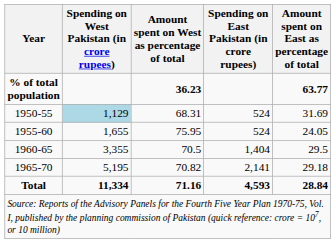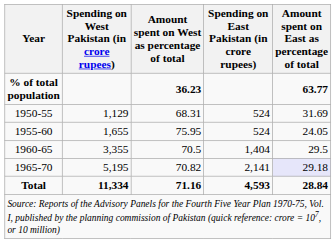1950-55 | Spending on West Pakistan (in crore rupees): lightblue background -> no background
1965-70 | Amount spent on East as percentage of total: no background -> lavender background
